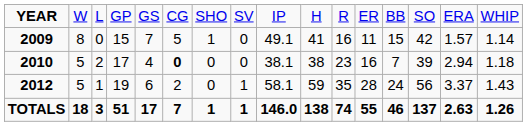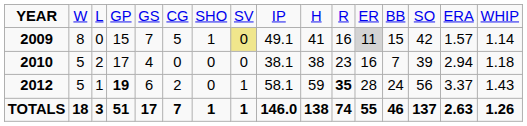2009 | column 8: no background -> khaki background
2009 | column 12: no background -> lightgrey background
2010 | column 6: bold -> normal
2012 | column 4: normal -> bold
2012 | column 11: normal -> bold
